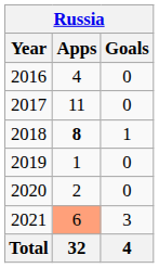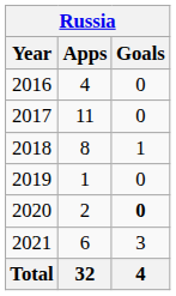2018 | Apps: bold -> normal
2020 | Goals: normal -> bold
2021 | Apps: lightsalmon background -> no background
